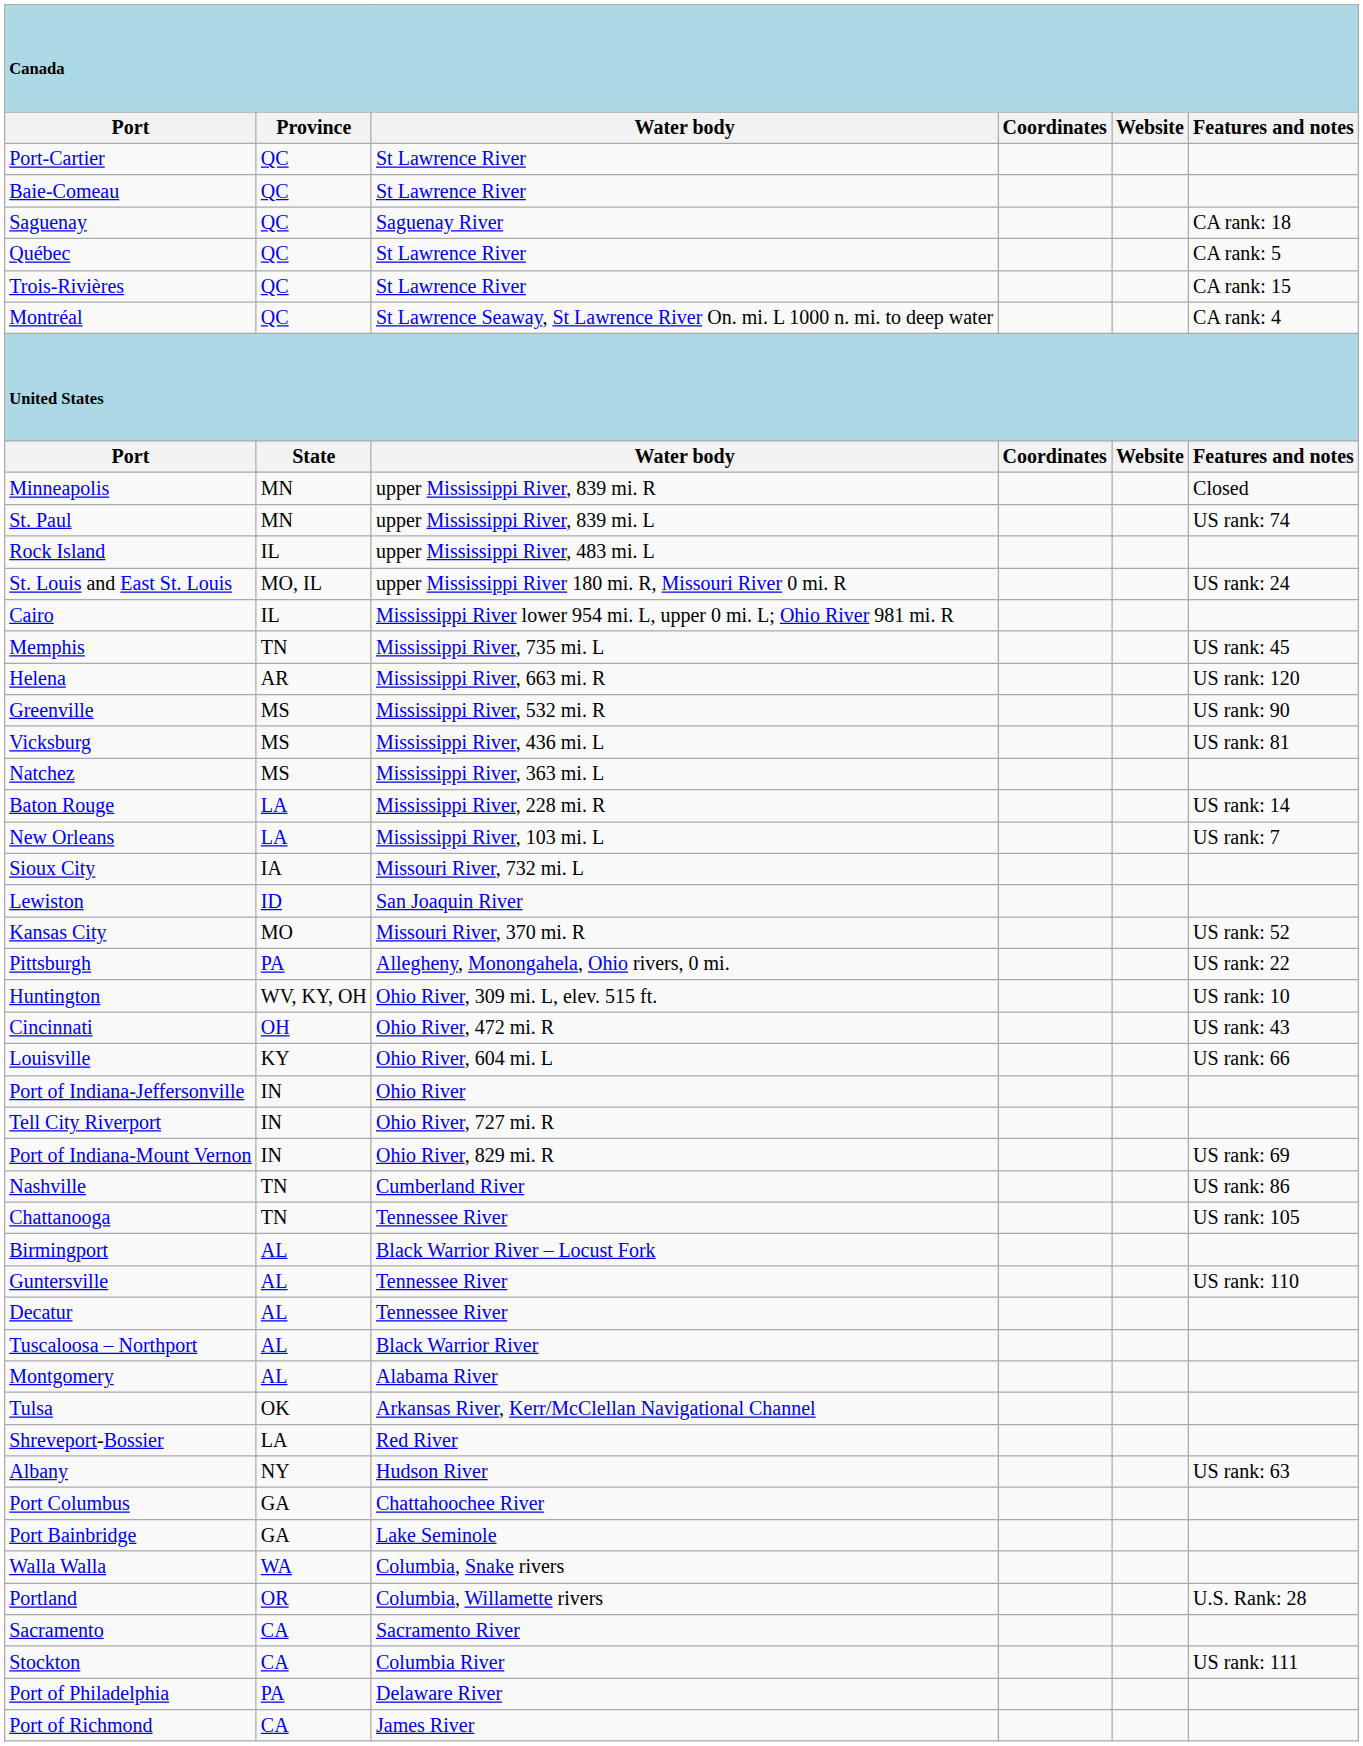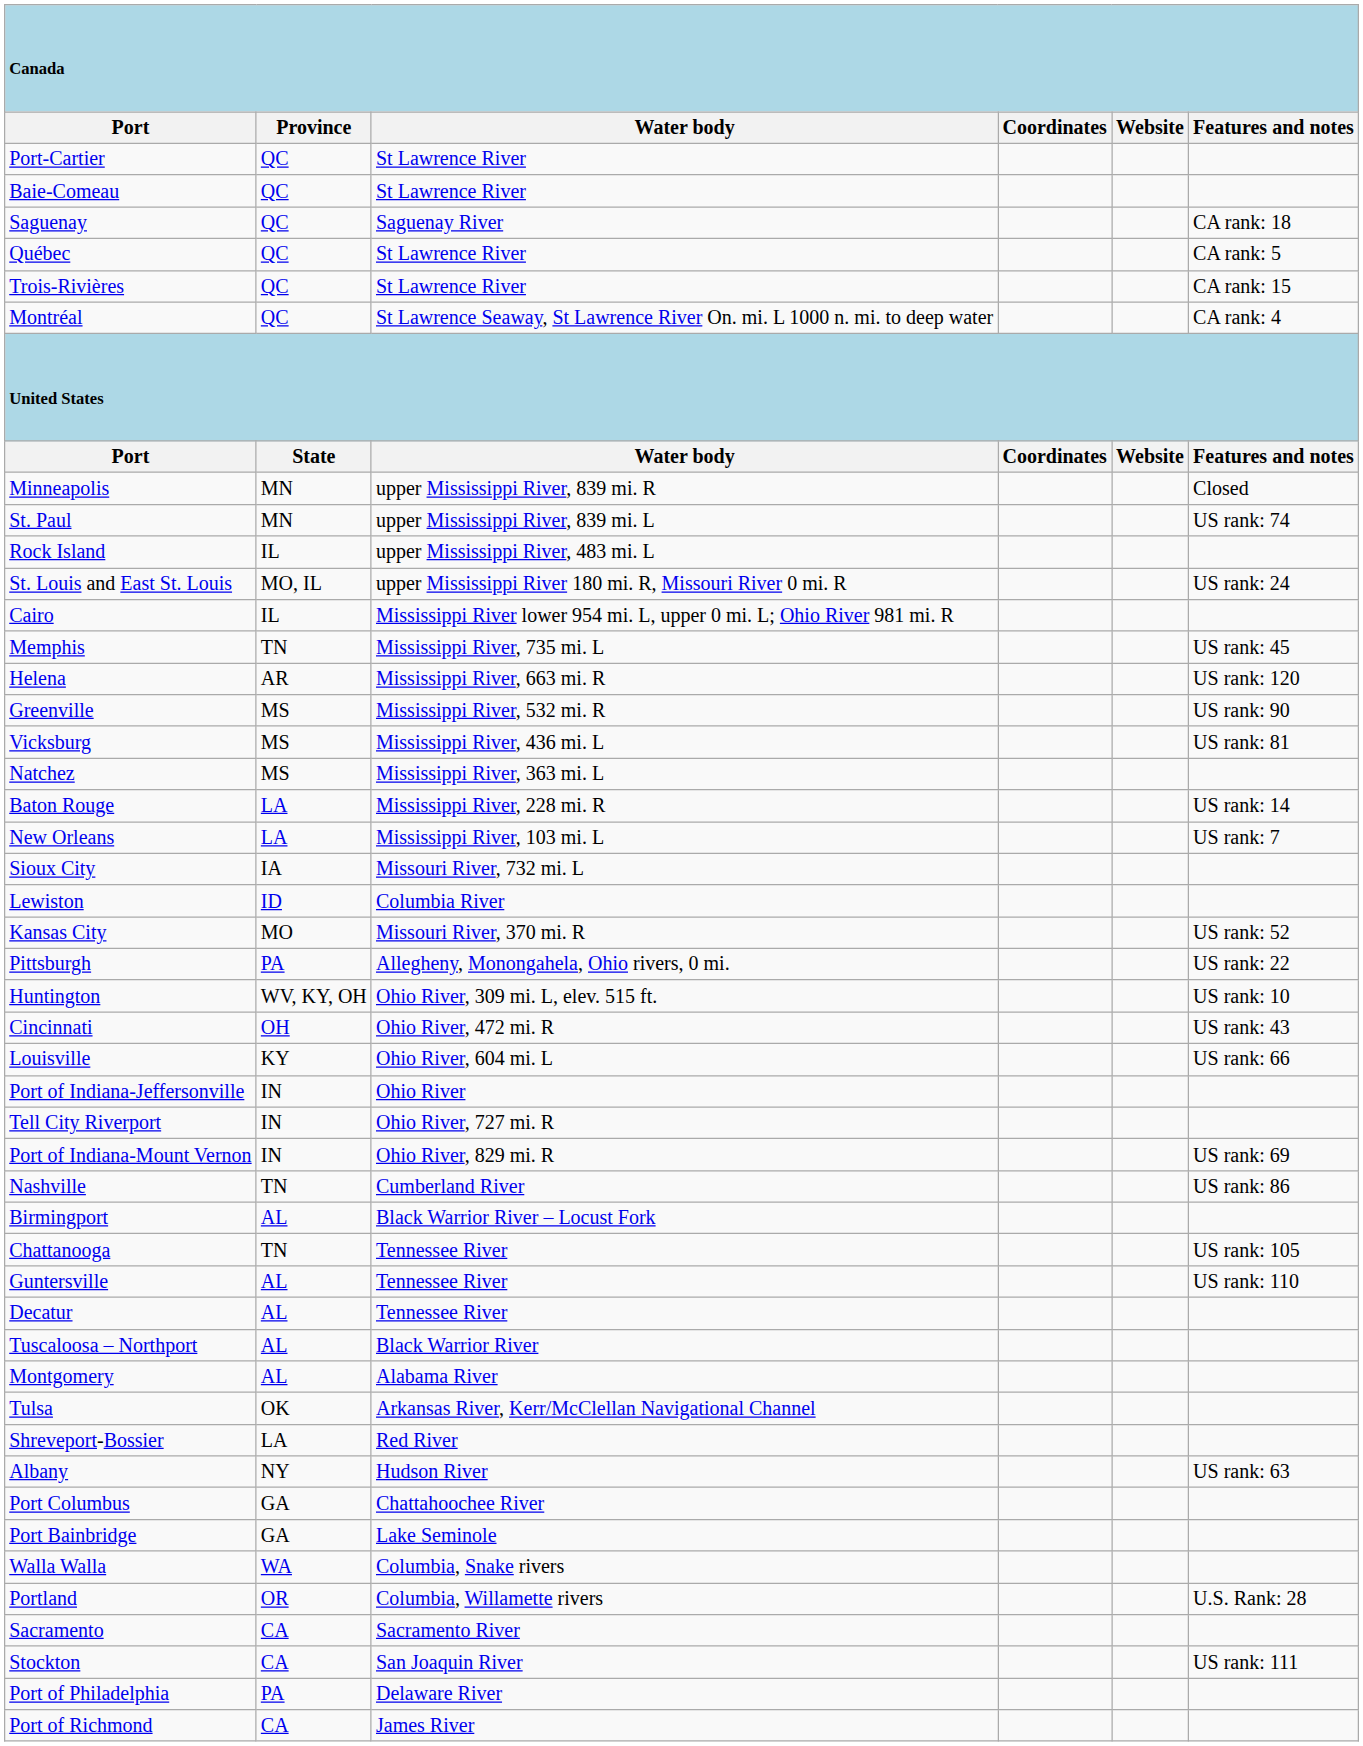Lewiston | column 3: San Joaquin River -> Columbia River
rows swapped: Chattanooga <-> Birmingport
Stockton | column 3: Columbia River -> San Joaquin River
